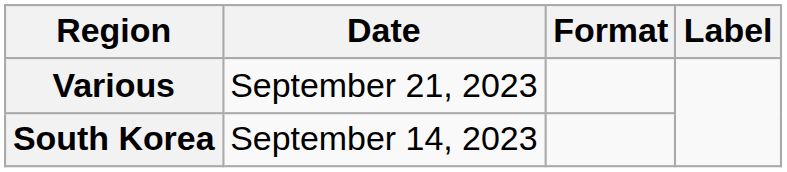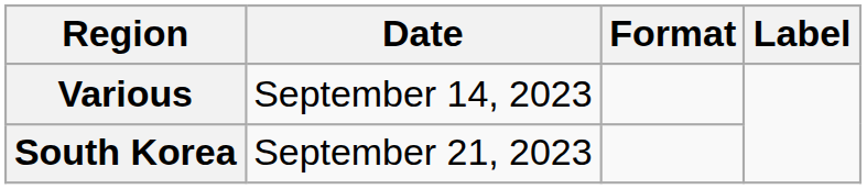Various | Date: September 21, 2023 -> September 14, 2023
South Korea | Date: September 14, 2023 -> September 21, 2023
